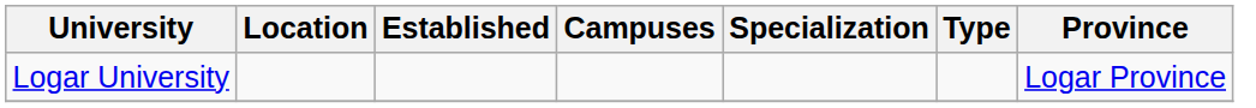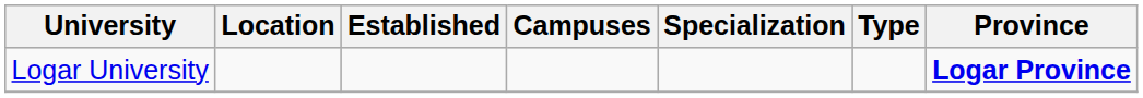Logar University | Province: normal -> bold
